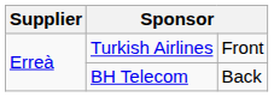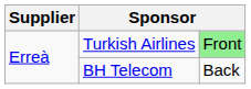Turkish Airlines | column 3: no background -> lightgreen background
